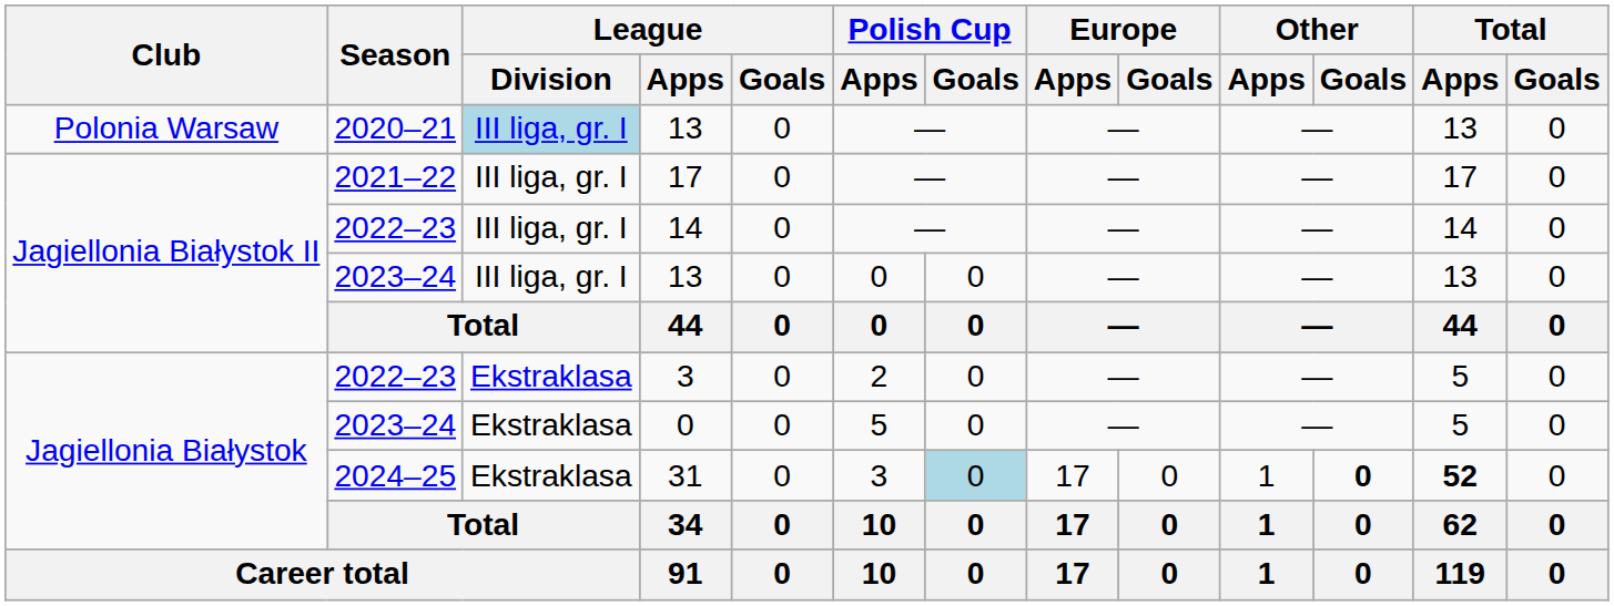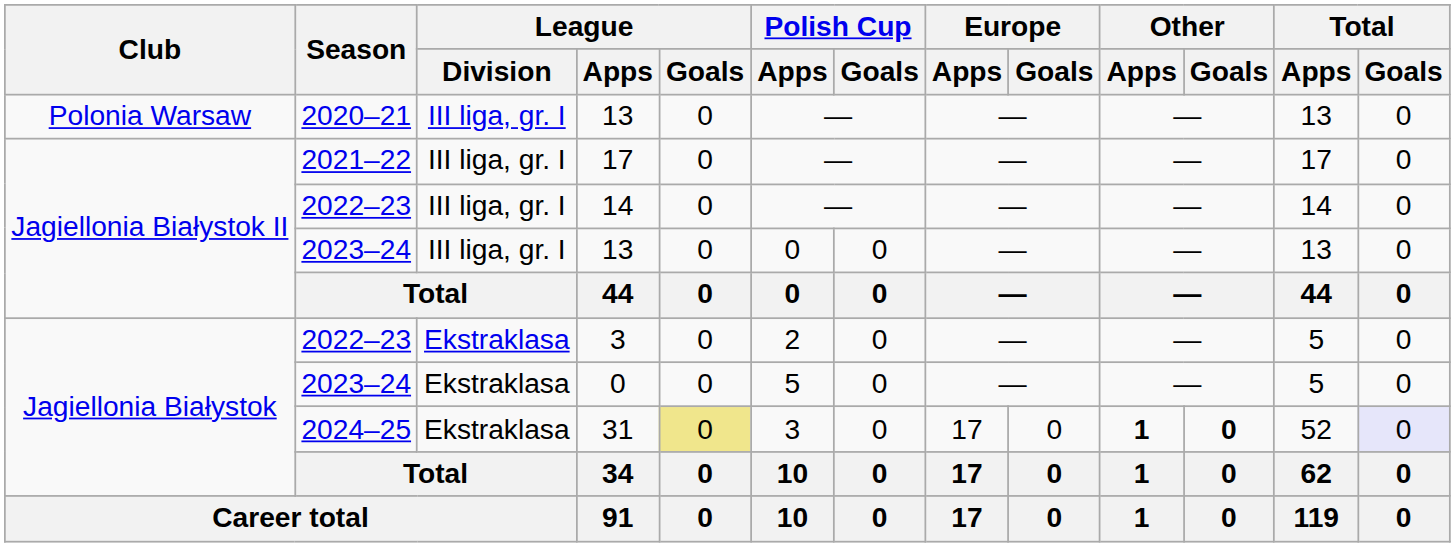2020–21 / 13 | League / Division: lightblue background -> no background
31 | League / Goals: no background -> khaki background
31 | Polish Cup / Goals: lightblue background -> no background
31 | Other / Apps: normal -> bold
31 | Total / Apps: bold -> normal
31 | Total / Goals: no background -> lavender background
